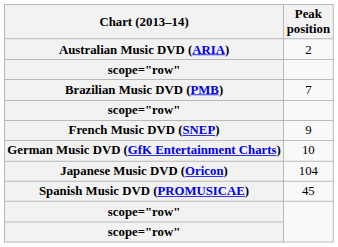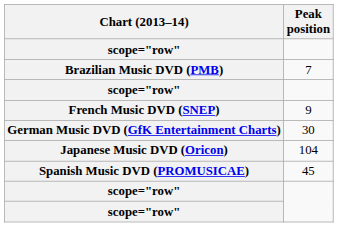- row: Australian Music DVD (ARIA) | 2
German Music DVD (GfK Entertainment Charts) | Peak position: 10 -> 30
